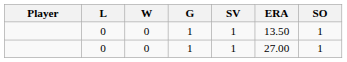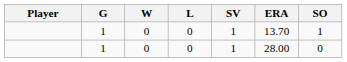columns swapped: G <-> L
row 2 | ERA: 13.50 -> 13.70
row 3 | ERA: 27.00 -> 28.00
row 3 | SO: 1 -> 0
